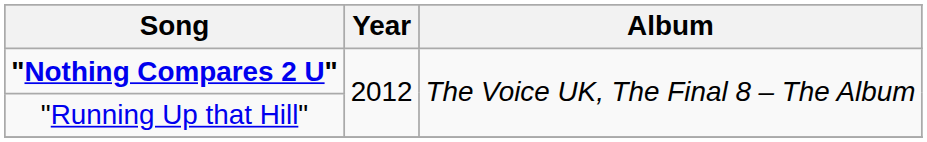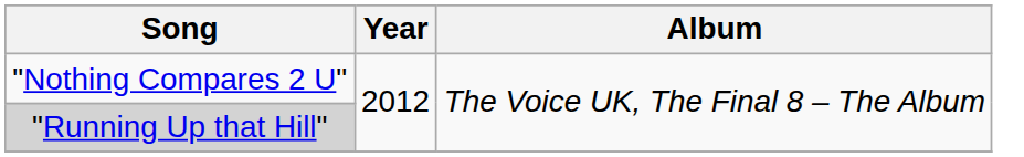"Nothing Compares 2 U" | Song: bold -> normal
"Running Up that Hill" | Song: no background -> lightgrey background
